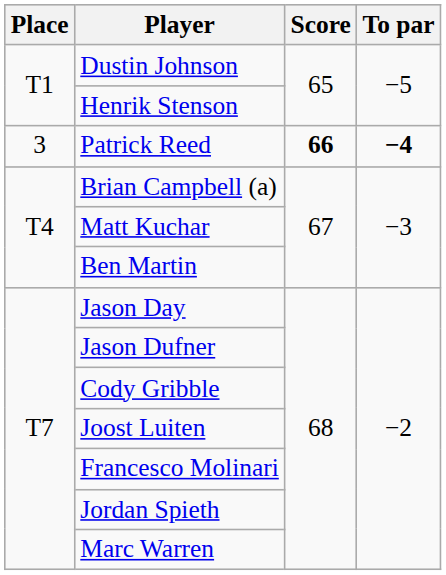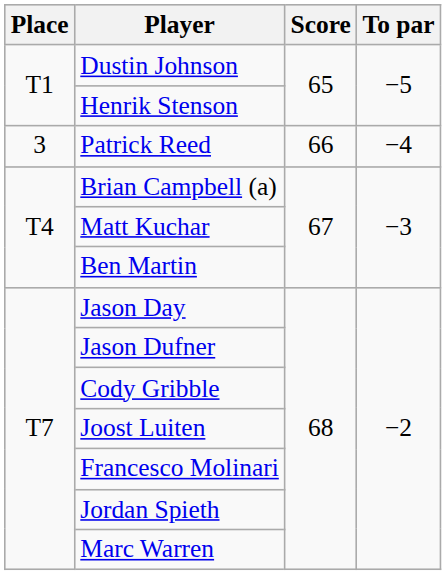Patrick Reed | Score: bold -> normal
Patrick Reed | To par: bold -> normal
